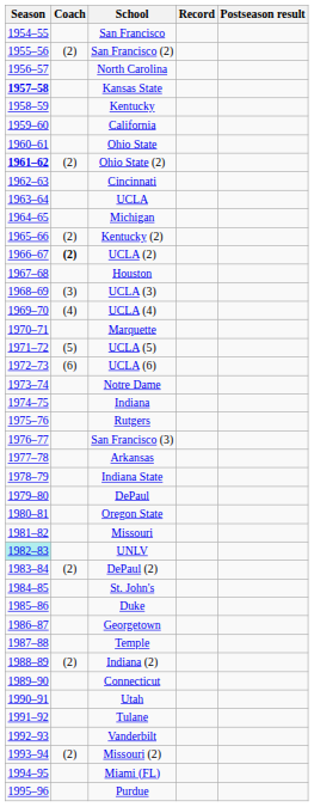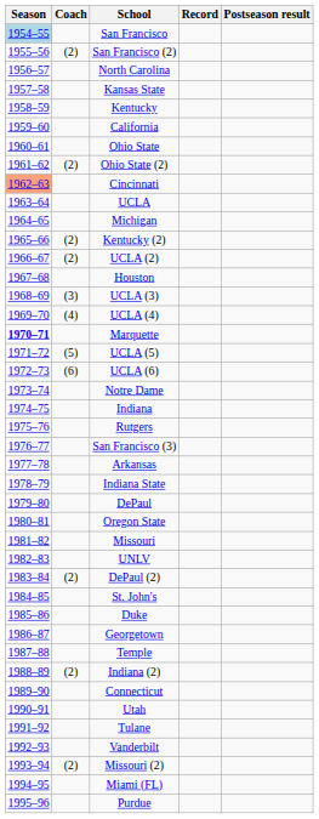San Francisco | Season: no background -> lightblue background
Kansas State | Season: bold -> normal
Ohio State (2) | Season: bold -> normal
Cincinnati | Season: no background -> lightsalmon background
UCLA (2) | Coach: bold -> normal
Marquette | Season: normal -> bold
UNLV | Season: paleturquoise background -> no background
